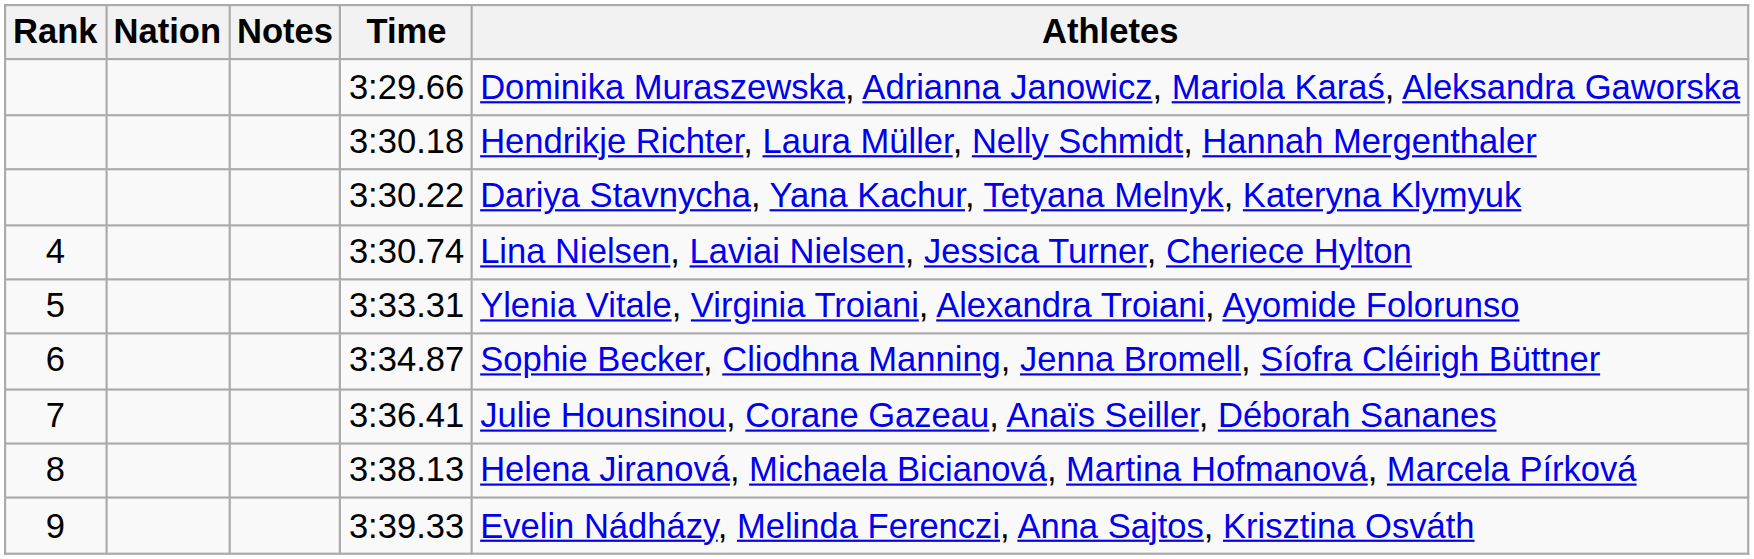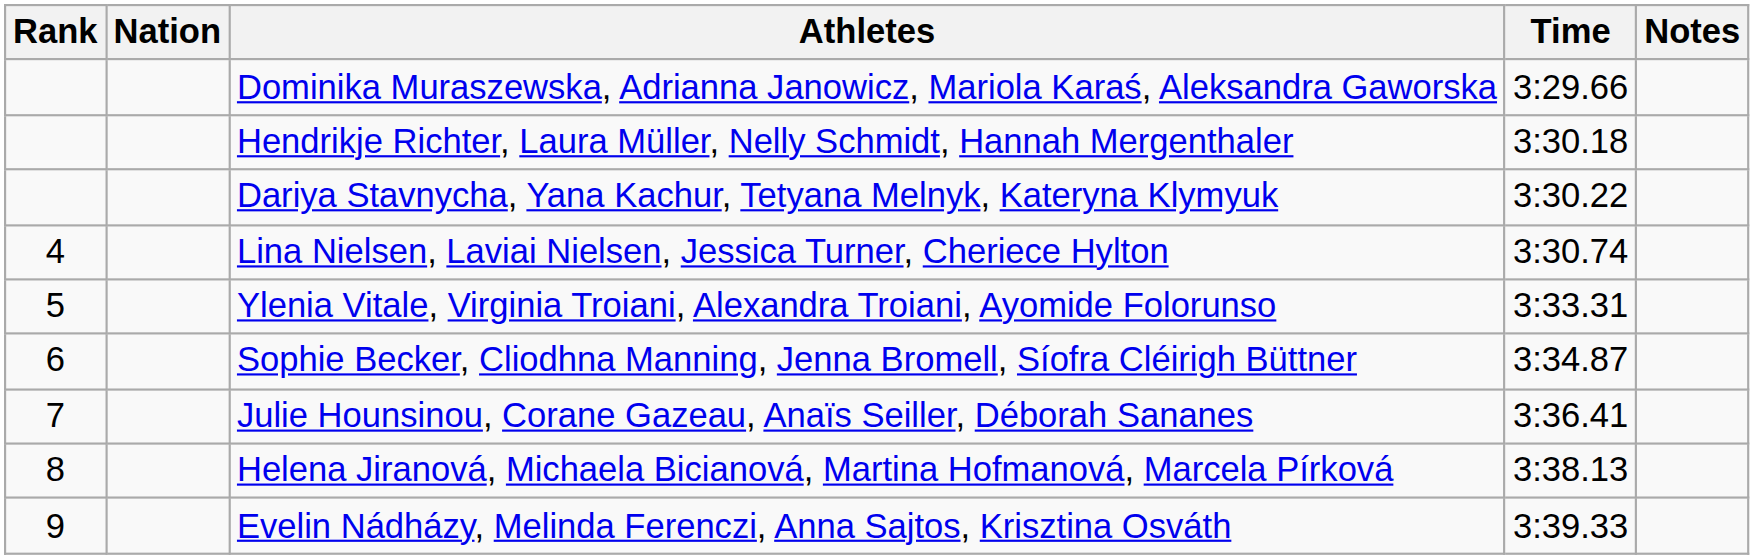columns swapped: Athletes <-> Notes
